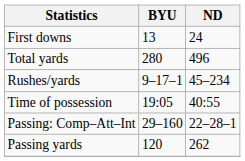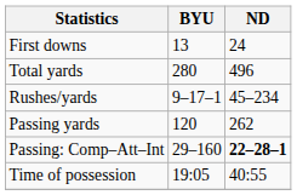rows swapped: Passing yards <-> Time of possession
Passing: Comp–Att–Int | ND: normal -> bold
